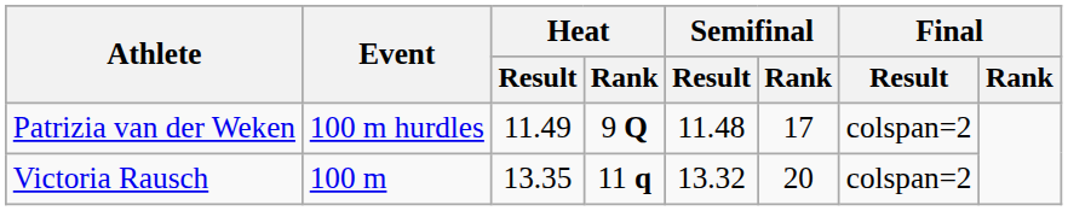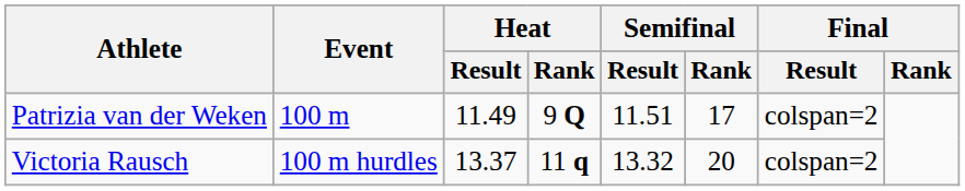Patrizia van der Weken | Event: 100 m hurdles -> 100 m
Patrizia van der Weken | Semifinal / Result: 11.48 -> 11.51
Victoria Rausch | Event: 100 m -> 100 m hurdles
Victoria Rausch | Heat / Result: 13.35 -> 13.37
